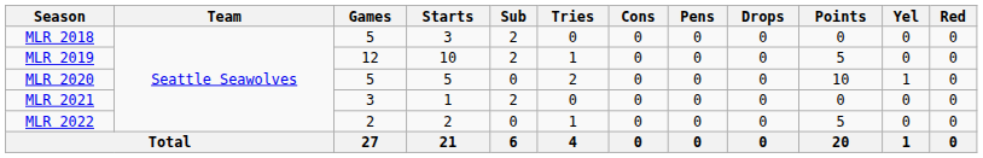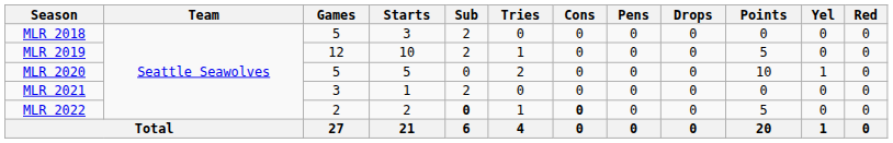MLR 2022 | Sub: normal -> bold
MLR 2022 | Cons: normal -> bold
